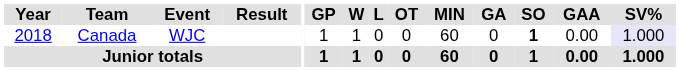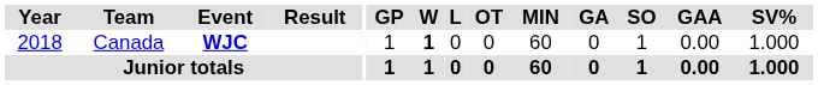Canada | Event: normal -> bold
Canada | W: normal -> bold
Canada | SO: bold -> normal
Canada | SV%: lavender background -> no background
